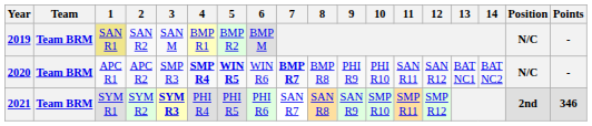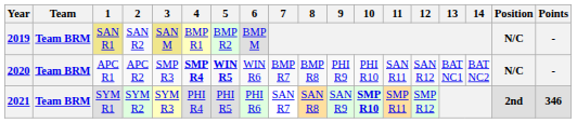2019 | 3: no background -> khaki background
2020 | 7: bold -> normal
2021 | 3: bold -> normal
2021 | 10: normal -> bold
